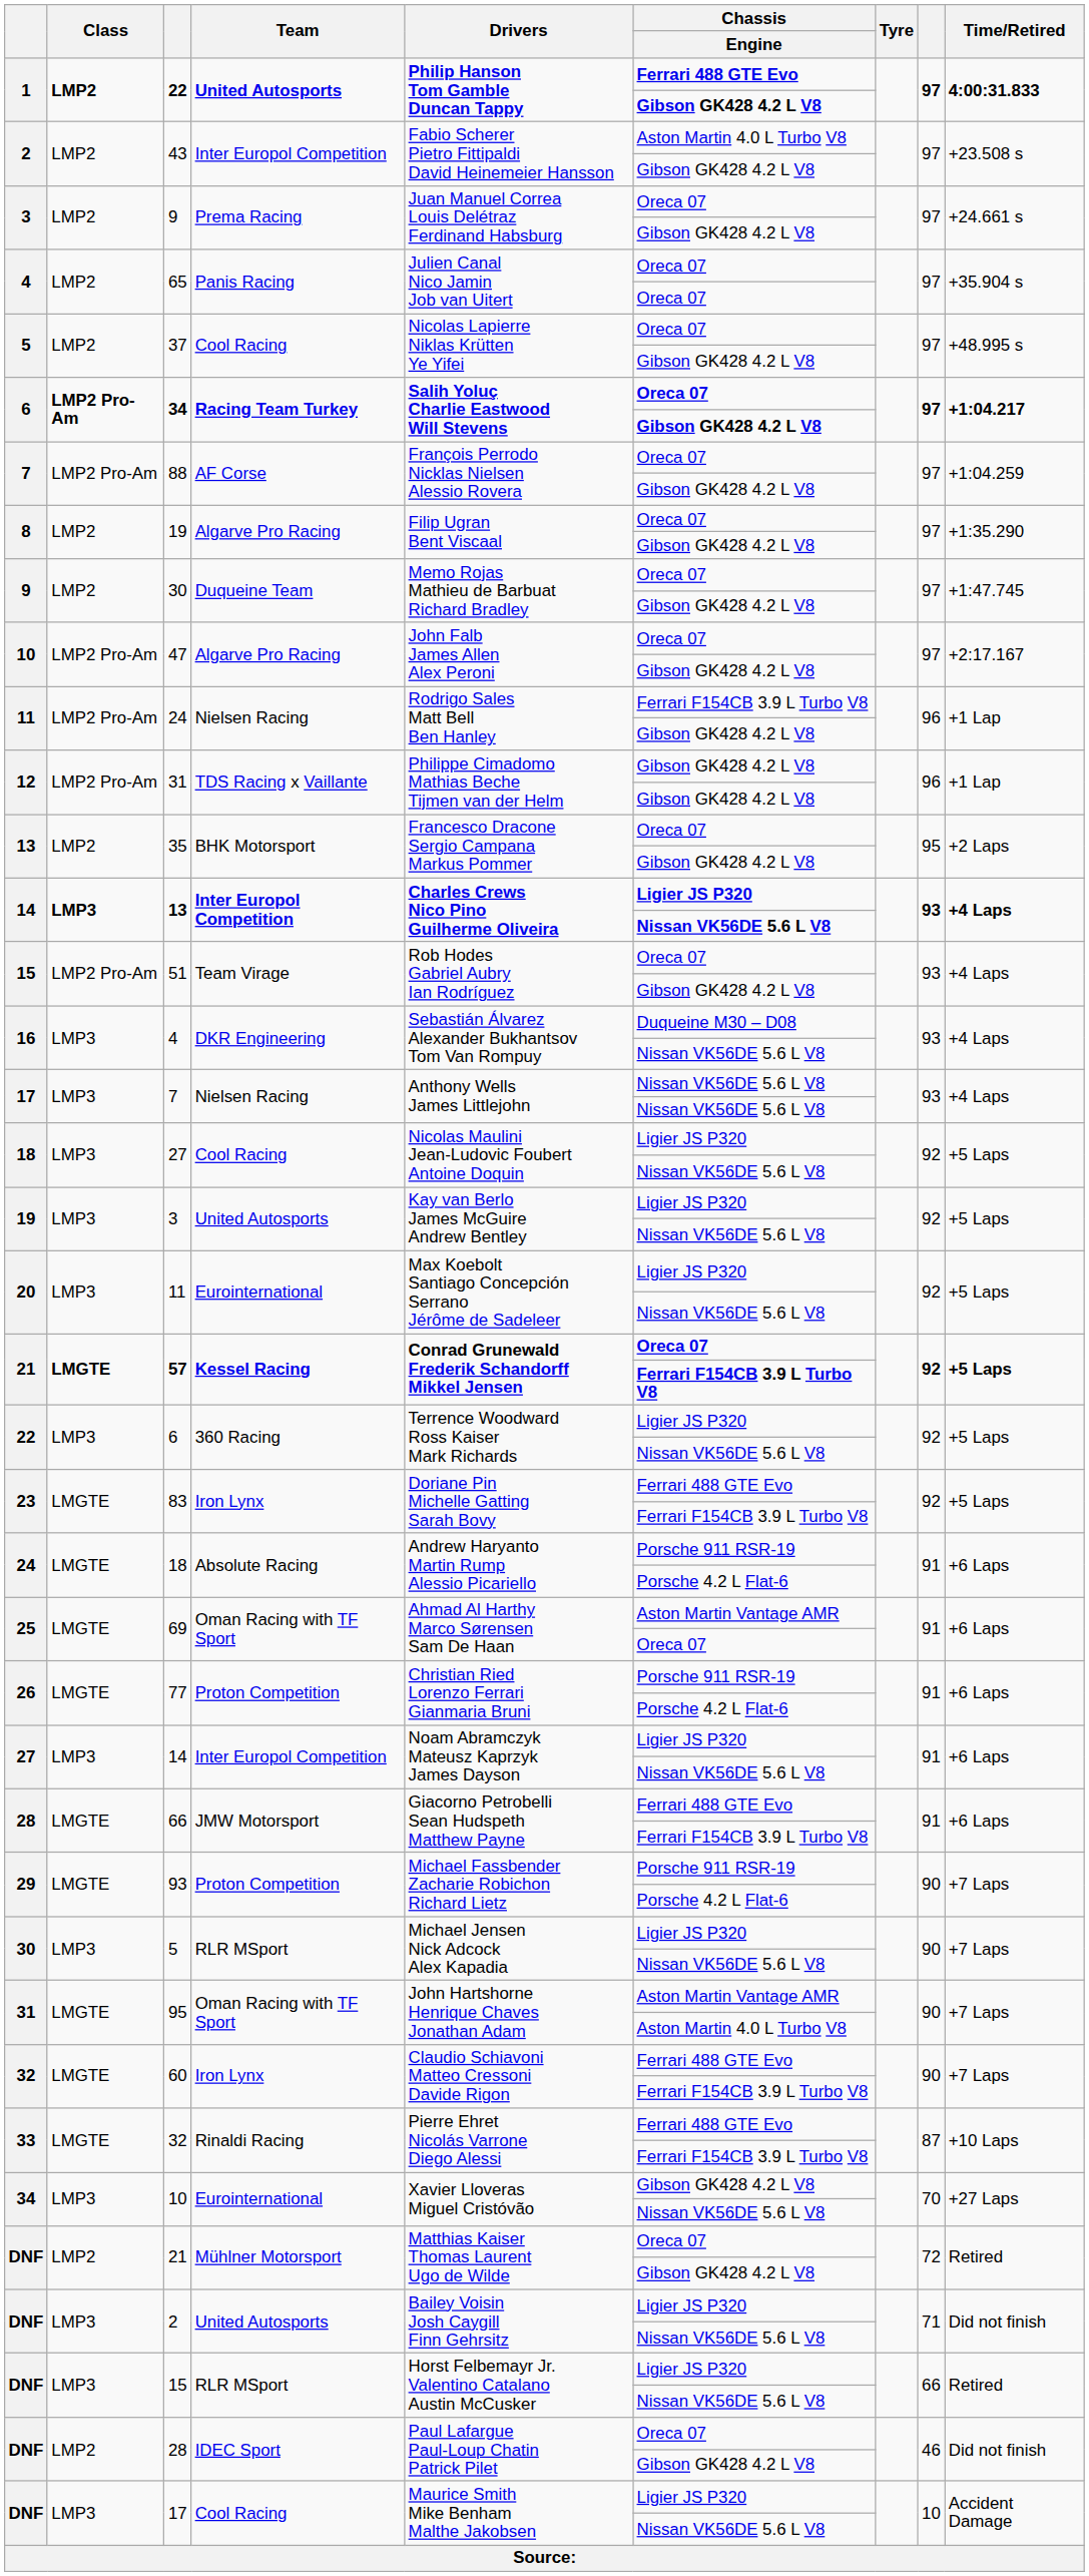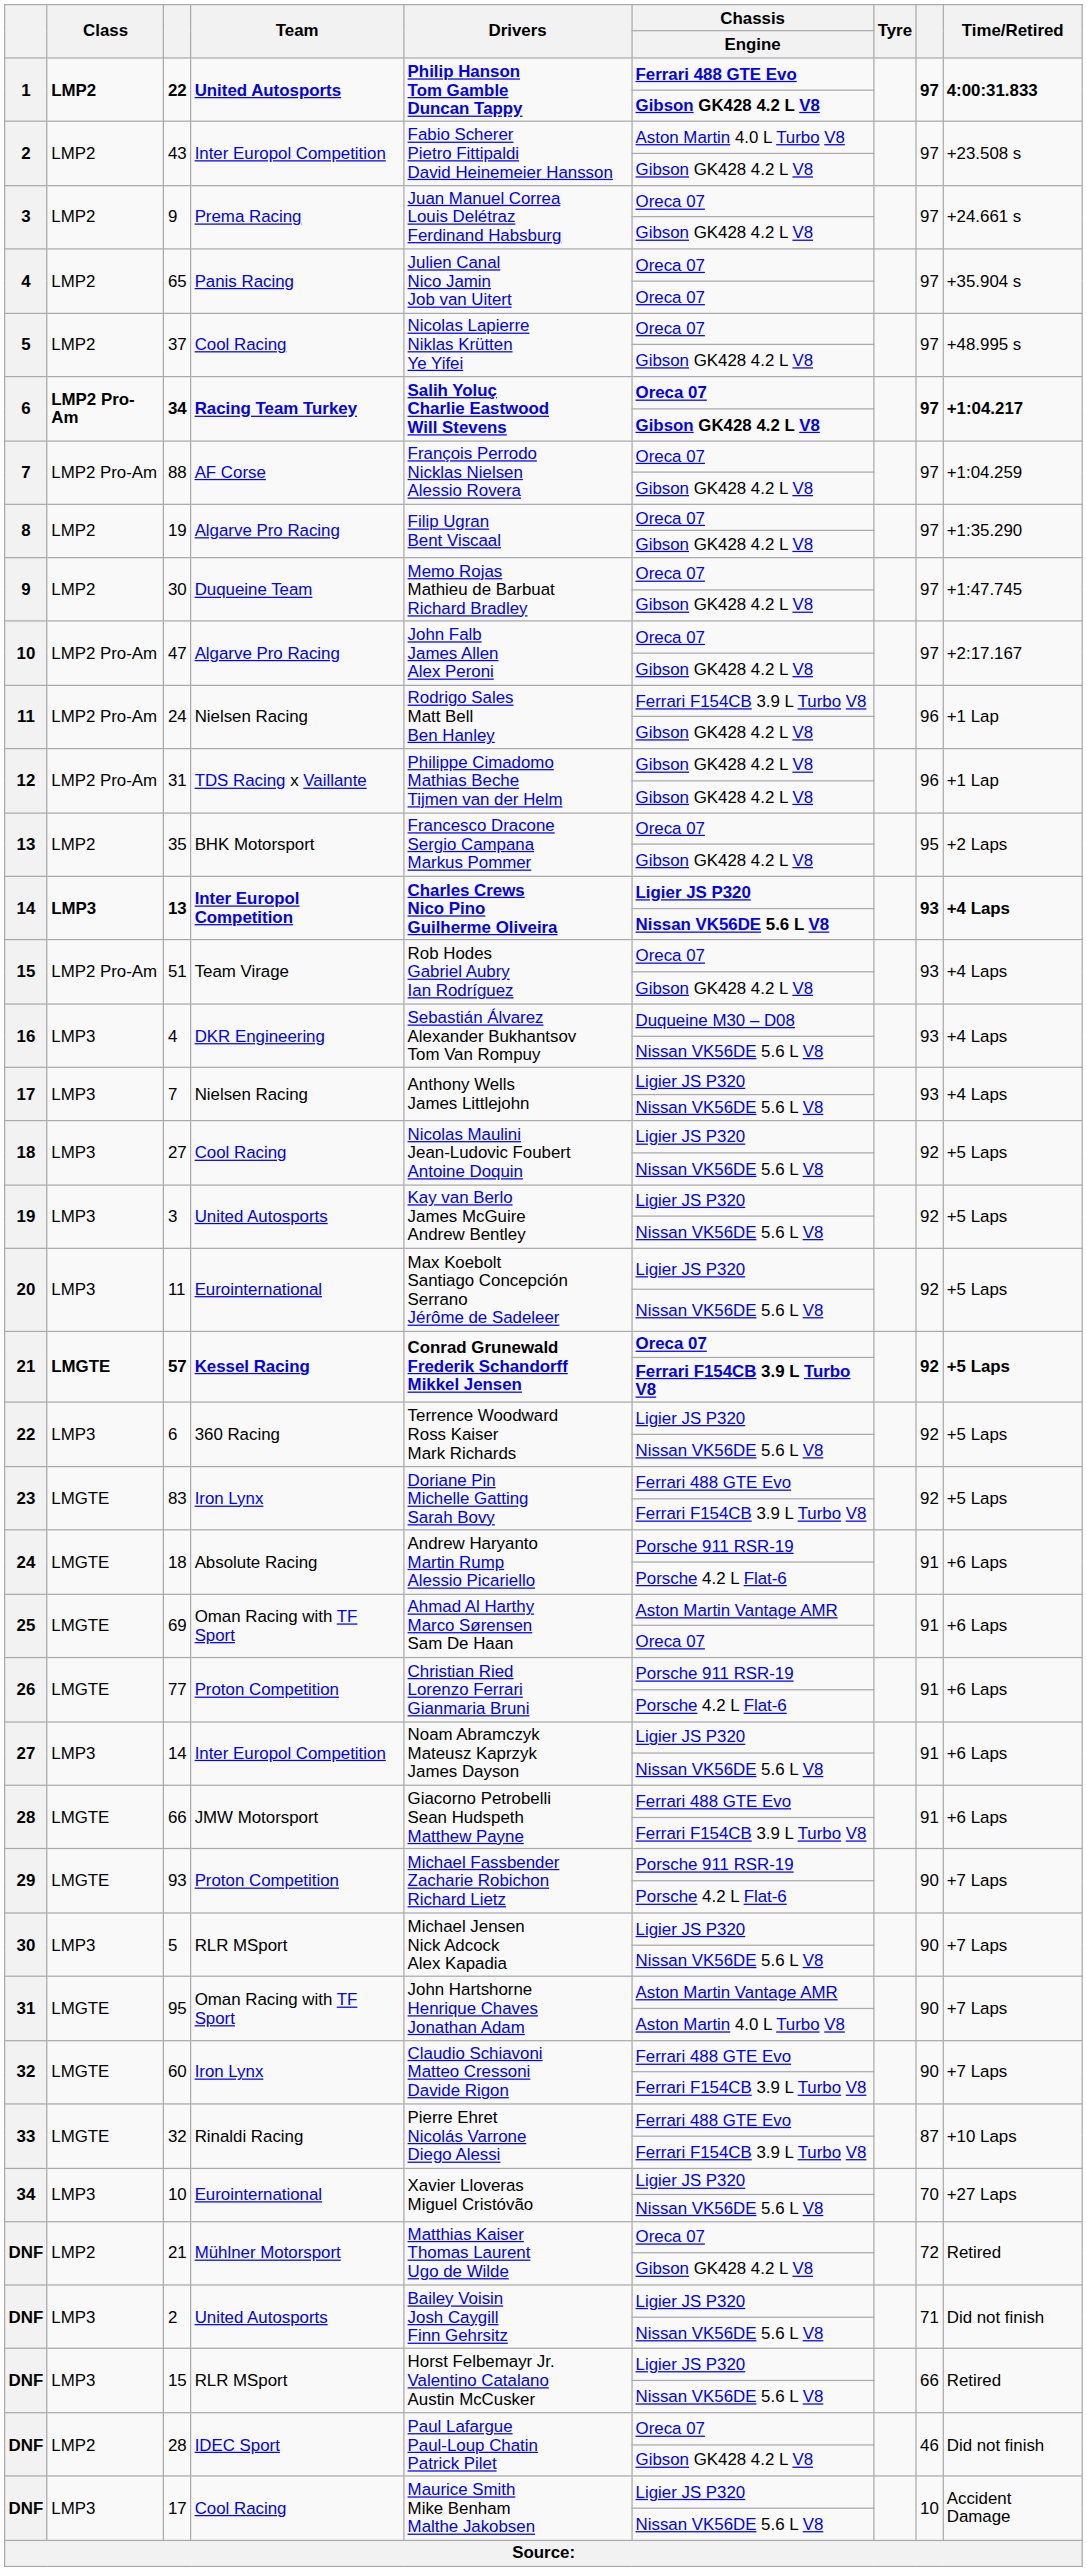row 35 | Chassis / Engine: Nissan VK56DE 5.6 L V8 -> Ligier JS P320
row 69 | Chassis / Engine: Gibson GK428 4.2 L V8 -> Ligier JS P320
